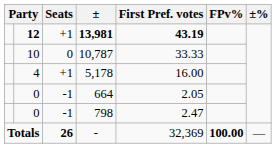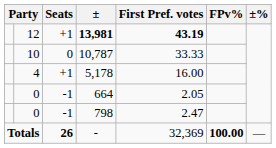13,981 | column 2: bold -> normal
